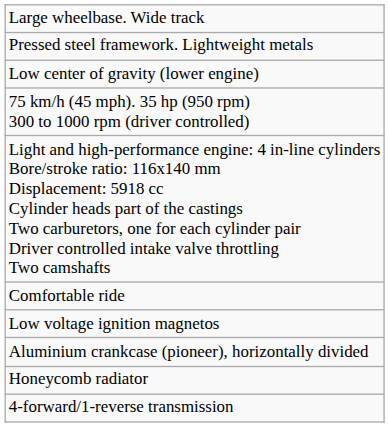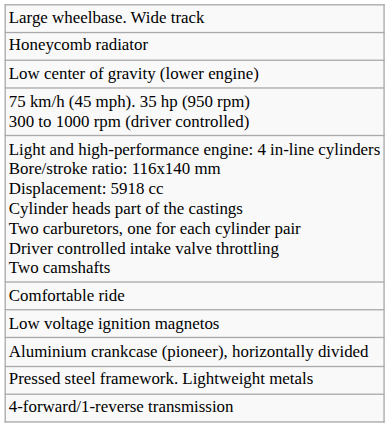row 2 | column 1: Pressed steel framework. Lightweight metals -> Honeycomb radiator
row 9 | column 1: Honeycomb radiator -> Pressed steel framework. Lightweight metals
